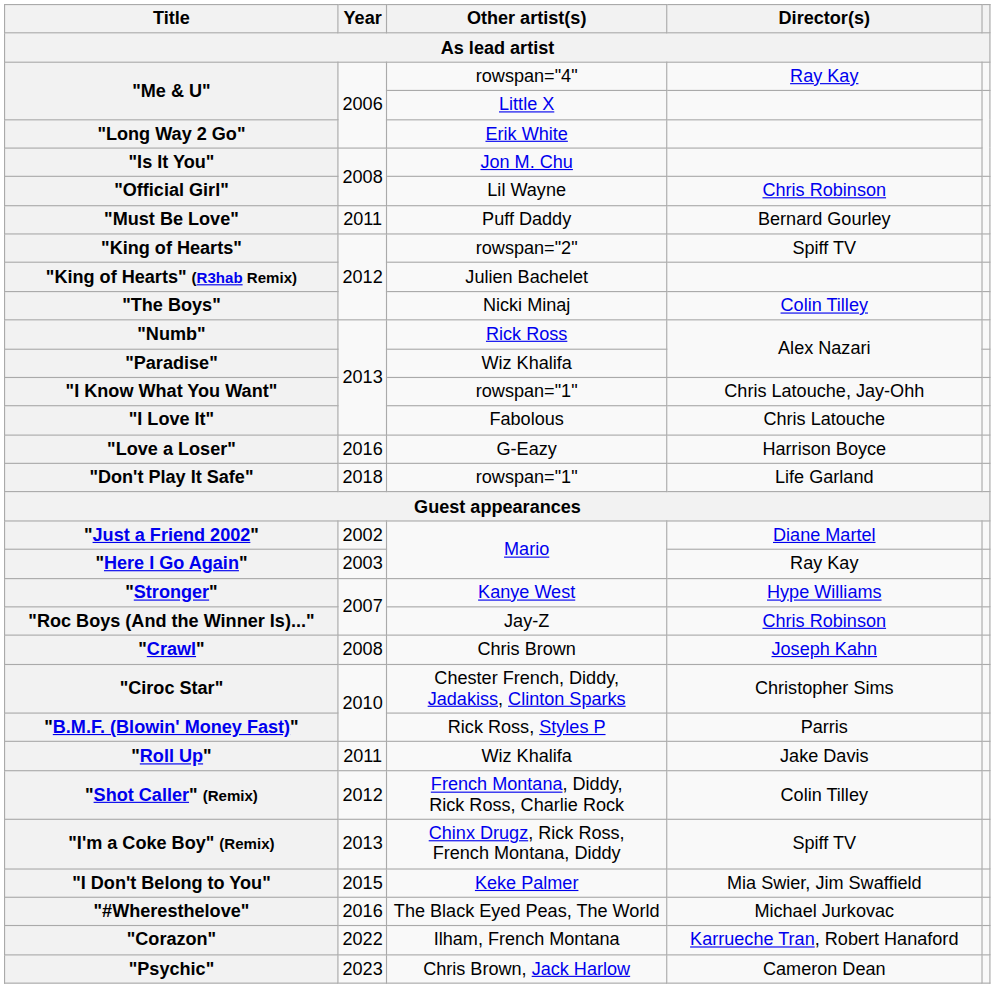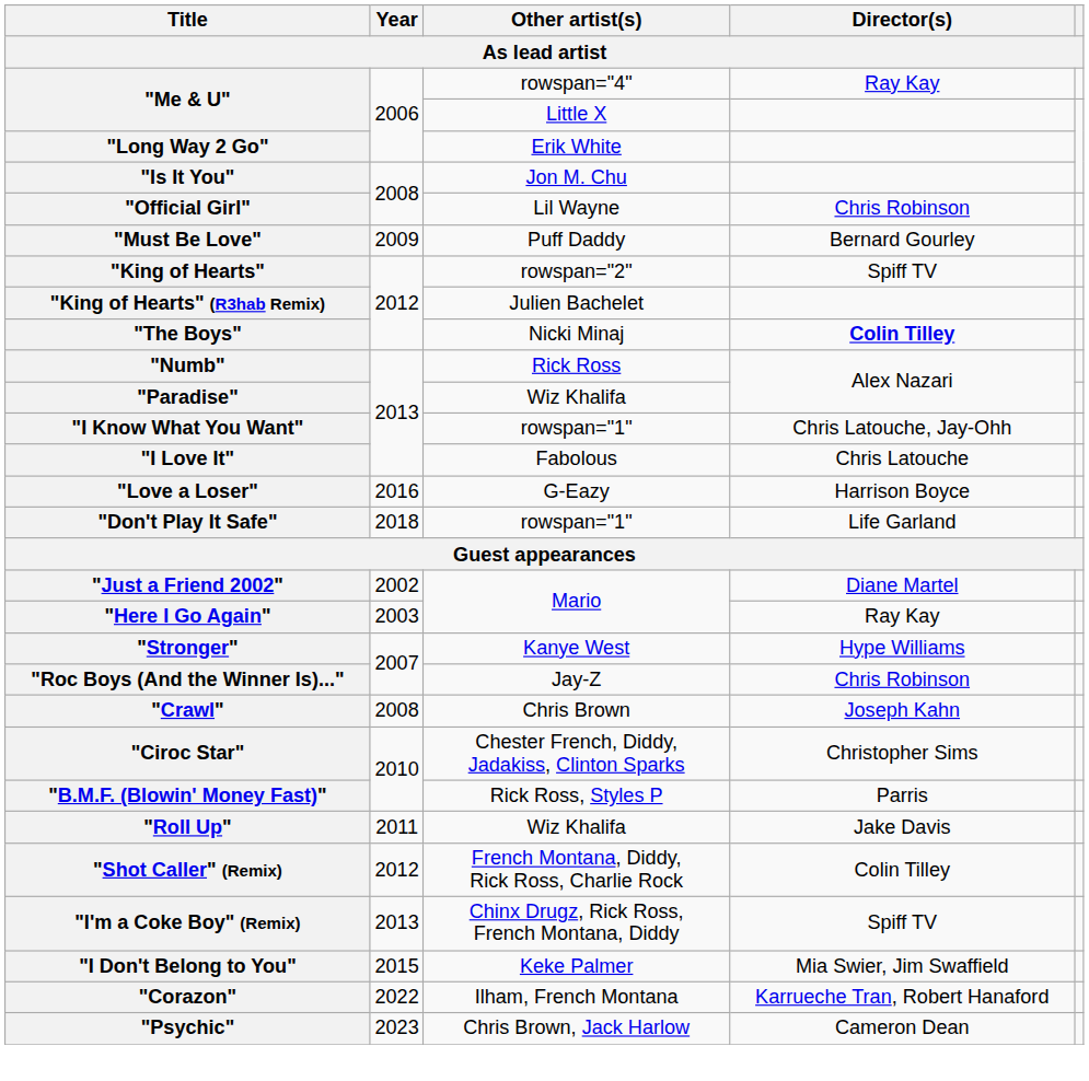"Must Be Love" | Year: 2011 -> 2009
"The Boys" | Director(s): normal -> bold
- row: "#Wheresthelove" | 2016 | The Black Eyed Peas, The World | Michael Jurkovac
